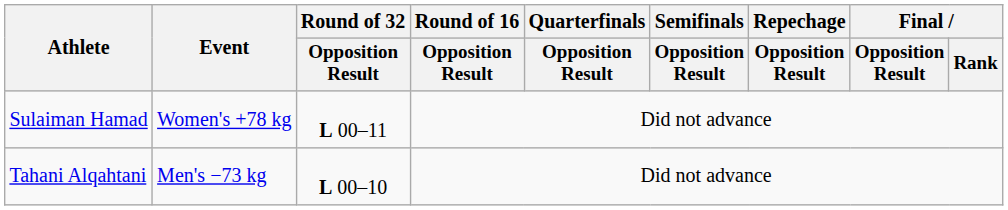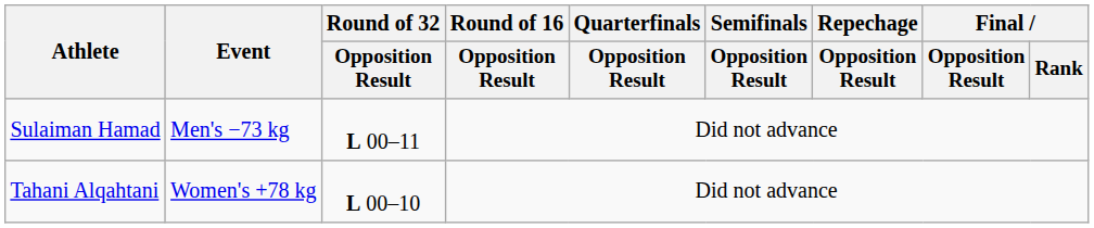Sulaiman Hamad | Event: Women's +78 kg -> Men's −73 kg
Tahani Alqahtani | Event: Men's −73 kg -> Women's +78 kg
